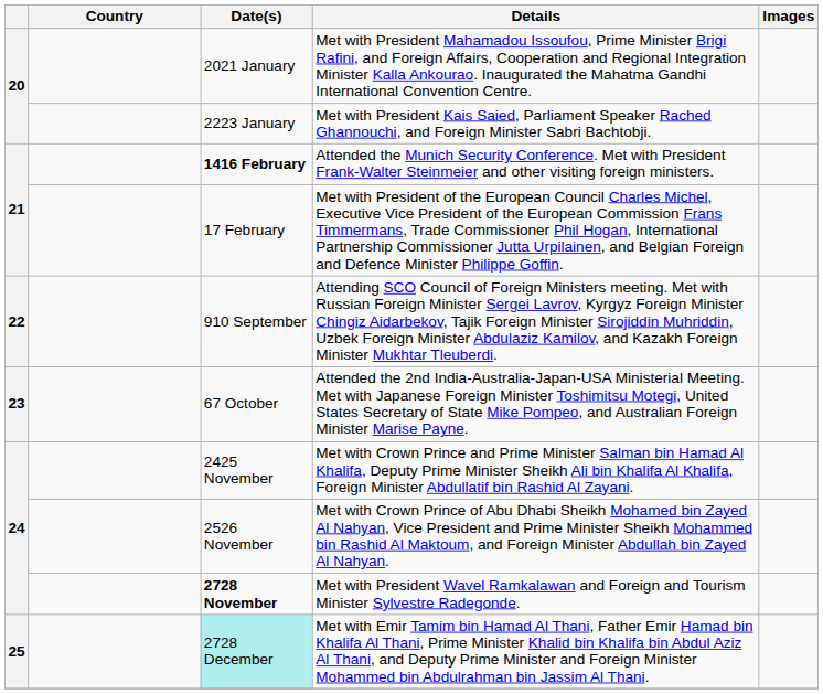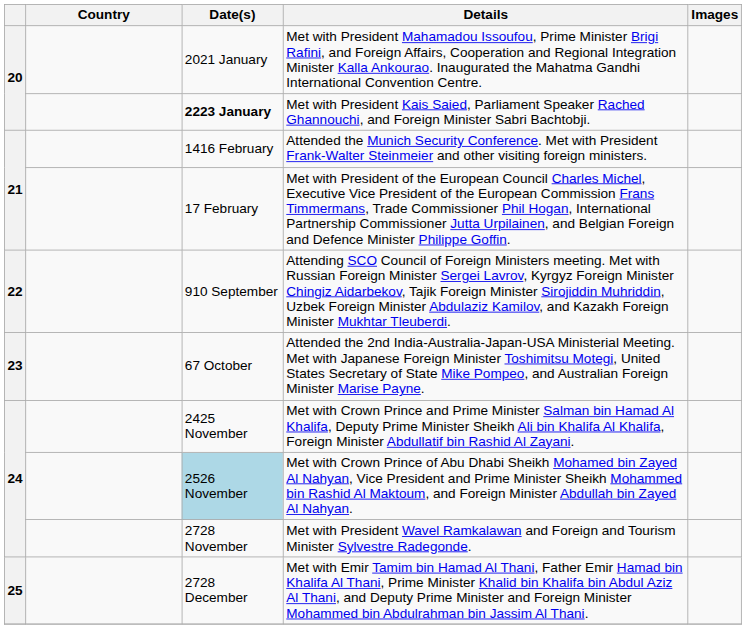2223 January | Date(s): normal -> bold
1416 February | Date(s): bold -> normal
2526 November | Date(s): no background -> lightblue background
2728 November | Date(s): bold -> normal
2728 December | Date(s): paleturquoise background -> no background
